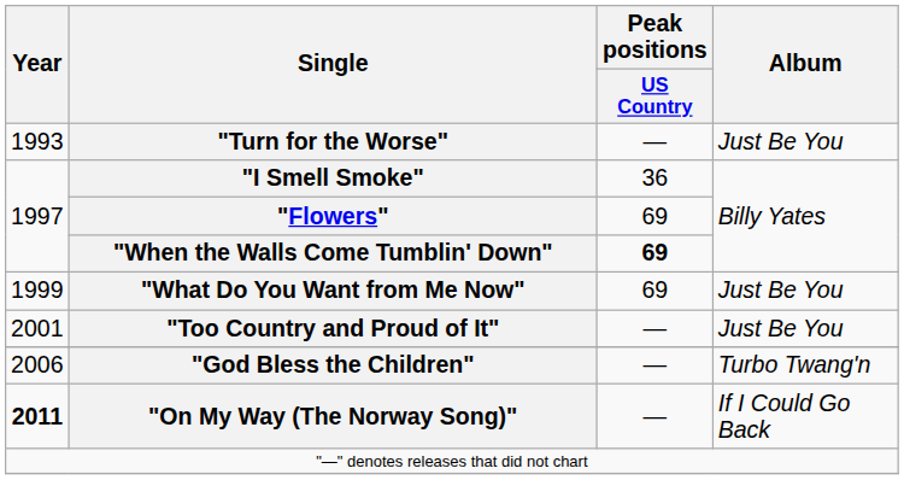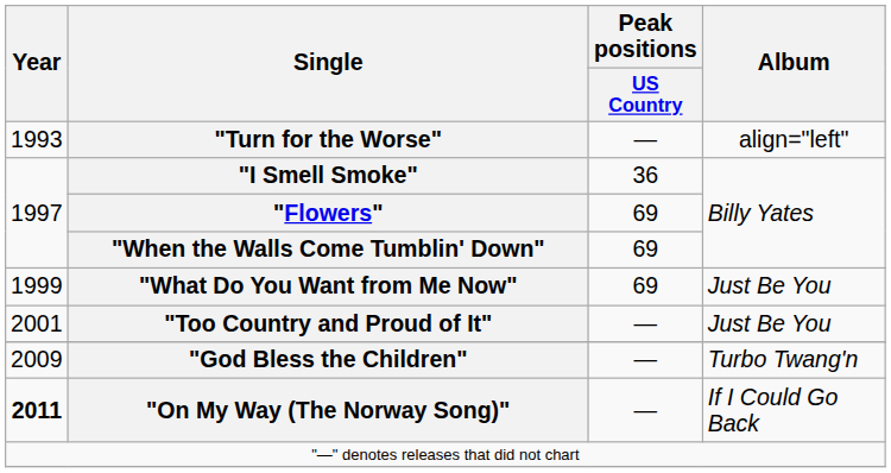"Turn for the Worse" | Album: Just Be You -> align="left"
"When the Walls Come Tumblin' Down" | Peak positions / US Country: bold -> normal
"God Bless the Children" | Year: 2006 -> 2009
